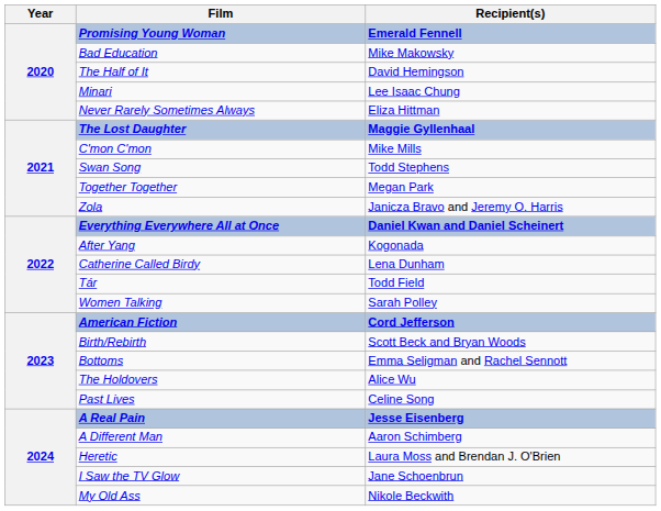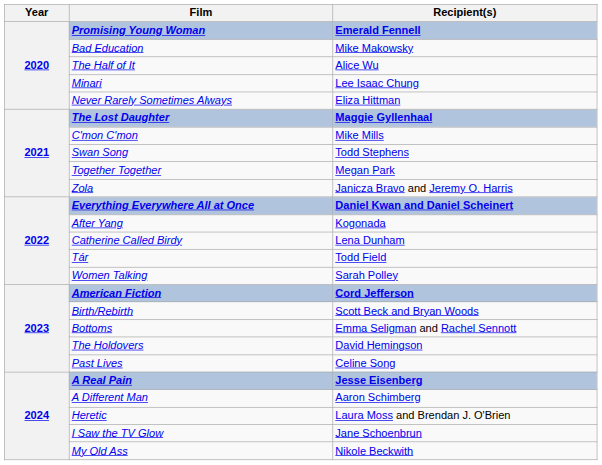The Half of It | Recipient(s): David Hemingson -> Alice Wu
The Holdovers | Recipient(s): Alice Wu -> David Hemingson
